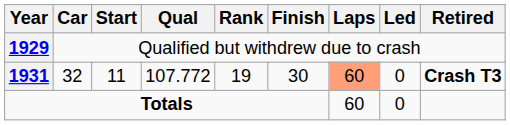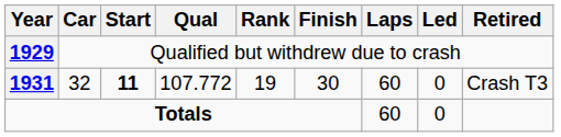32 | Start: normal -> bold
32 | Laps: lightsalmon background -> no background
32 | Retired: bold -> normal
